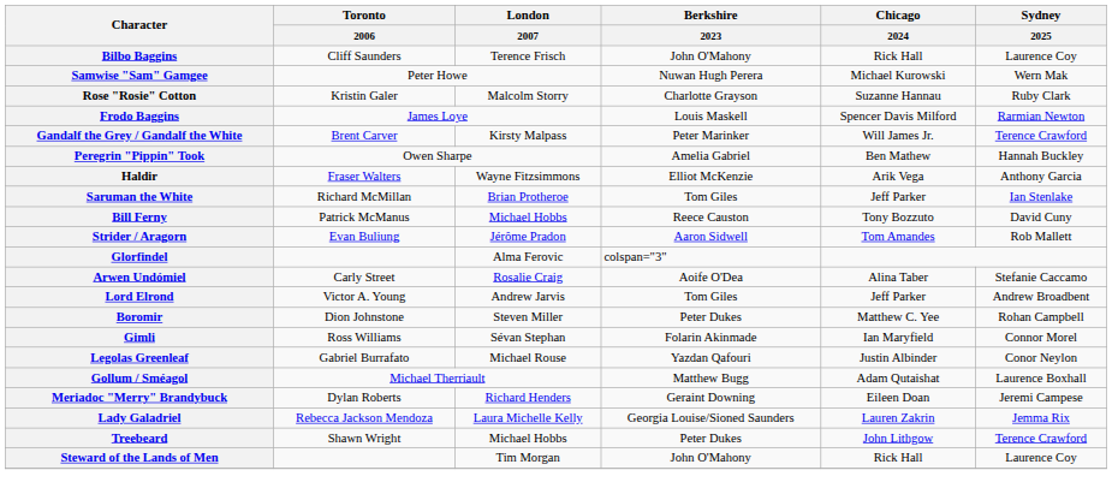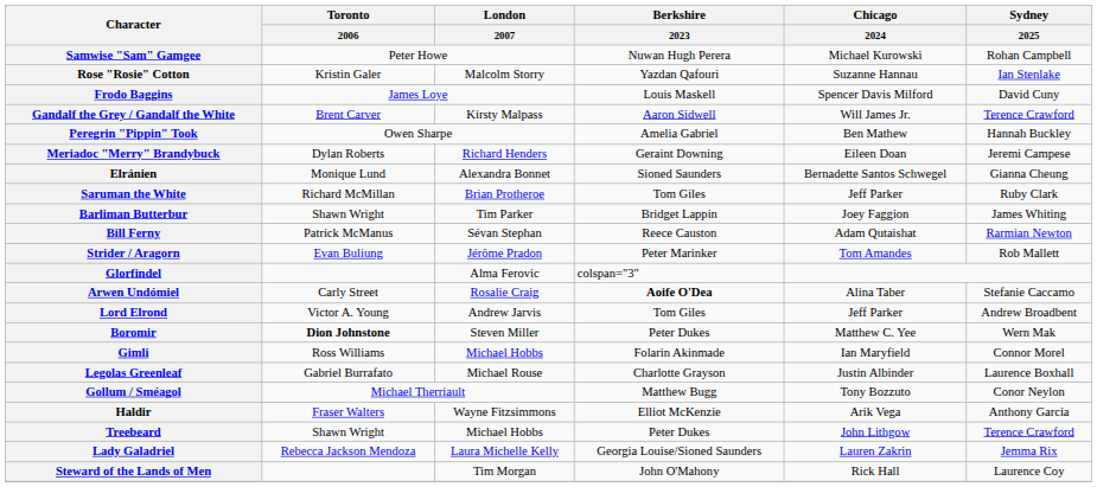- row: Bilbo Baggins | Cliff Saunders | Terence Frisch | John O'Mahony | Rick Hall | Laurence Coy
Samwise "Sam" Gamgee | Sydney / 2025: Wern Mak -> Rohan Campbell
Rose "Rosie" Cotton | Berkshire / 2023: Charlotte Grayson -> Yazdan Qafouri
Rose "Rosie" Cotton | Sydney / 2025: Ruby Clark -> Ian Stenlake
Frodo Baggins | Sydney / 2025: Rarmian Newton -> David Cuny
Gandalf the Grey / Gandalf the White | Berkshire / 2023: Peter Marinker -> Aaron Sidwell
rows swapped: Meriadoc "Merry" Brandybuck <-> Haldir
+ row: Elránien | Monique Lund | Alexandra Bonnet | Sioned Saunders | Bernadette Santos Schwegel | Gianna Cheung
Saruman the White | Sydney / 2025: Ian Stenlake -> Ruby Clark
+ row: Barliman Butterbur | Shawn Wright | Tim Parker | Bridget Lappin | Joey Faggion | James Whiting
Bill Ferny | London / 2007: Michael Hobbs -> Sévan Stephan
Bill Ferny | Chicago / 2024: Tony Bozzuto -> Adam Qutaishat
Bill Ferny | Sydney / 2025: David Cuny -> Rarmian Newton
Strider / Aragorn | Berkshire / 2023: Aaron Sidwell -> Peter Marinker
Arwen Undómiel | Berkshire / 2023: normal -> bold
Boromir | Toronto / 2006: normal -> bold
Boromir | Sydney / 2025: Rohan Campbell -> Wern Mak
Gimli | London / 2007: Sévan Stephan -> Michael Hobbs
Legolas Greenleaf | Berkshire / 2023: Yazdan Qafouri -> Charlotte Grayson
Legolas Greenleaf | Sydney / 2025: Conor Neylon -> Laurence Boxhall
Gollum / Sméagol | Chicago / 2024: Adam Qutaishat -> Tony Bozzuto
Gollum / Sméagol | Sydney / 2025: Laurence Boxhall -> Conor Neylon
rows swapped: Lady Galadriel <-> Treebeard
